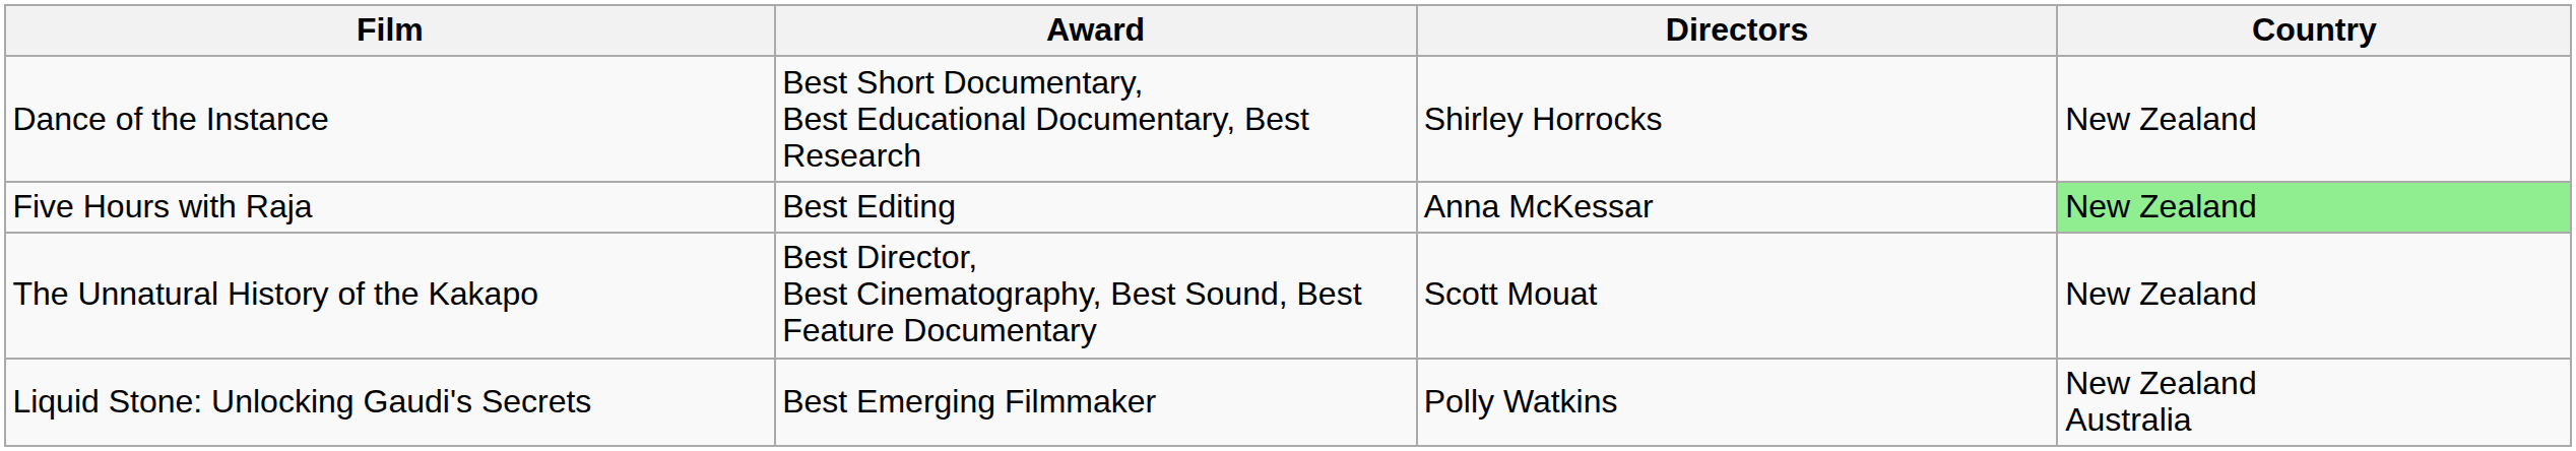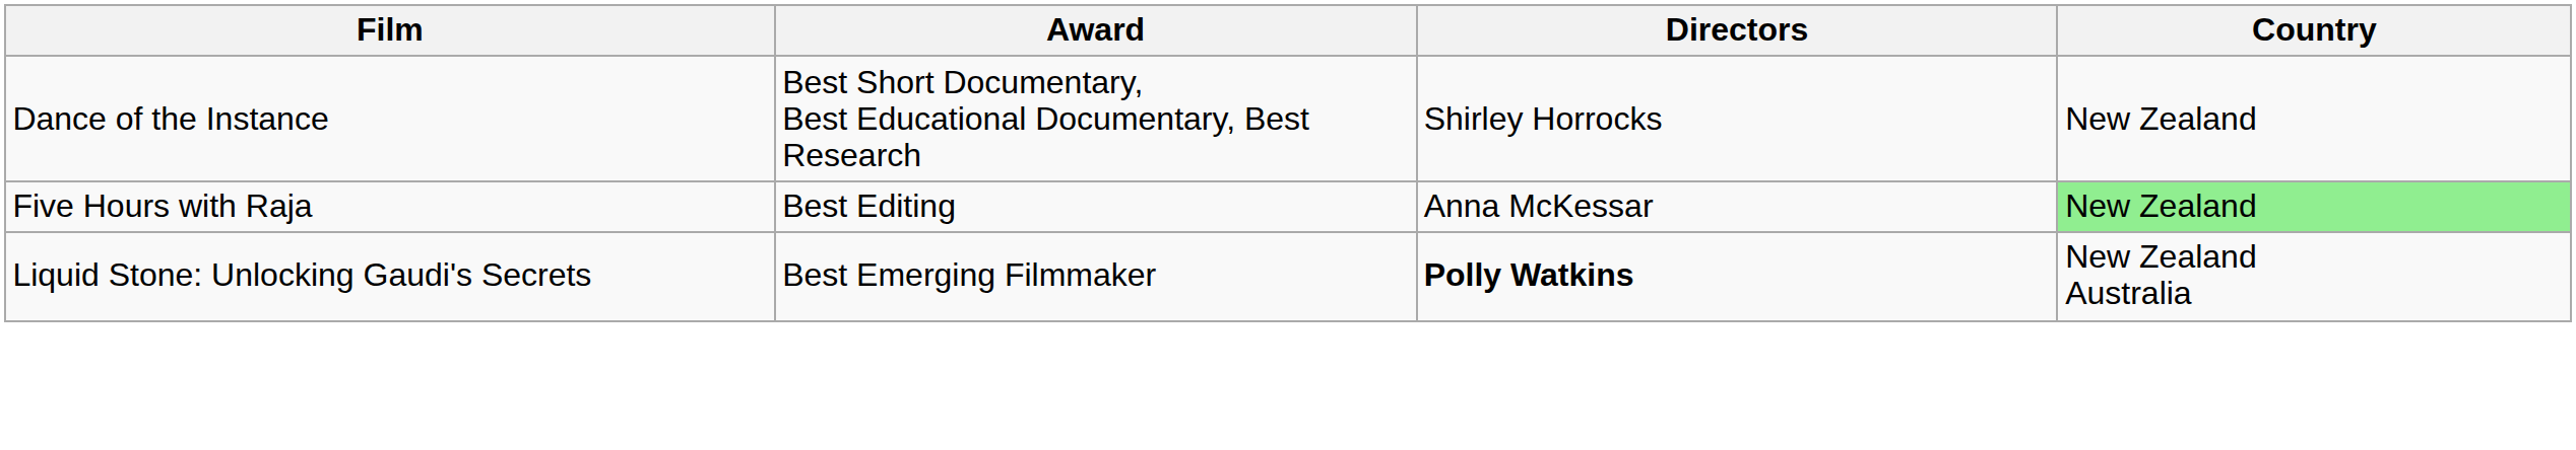- row: The Unnatural History of the Kakapo | Best Director, Best Cinematography, Best Sound, Best Feature Documentary | Scott Mouat | New Zealand
Liquid Stone: Unlocking Gaudi's Secrets | Directors: normal -> bold
